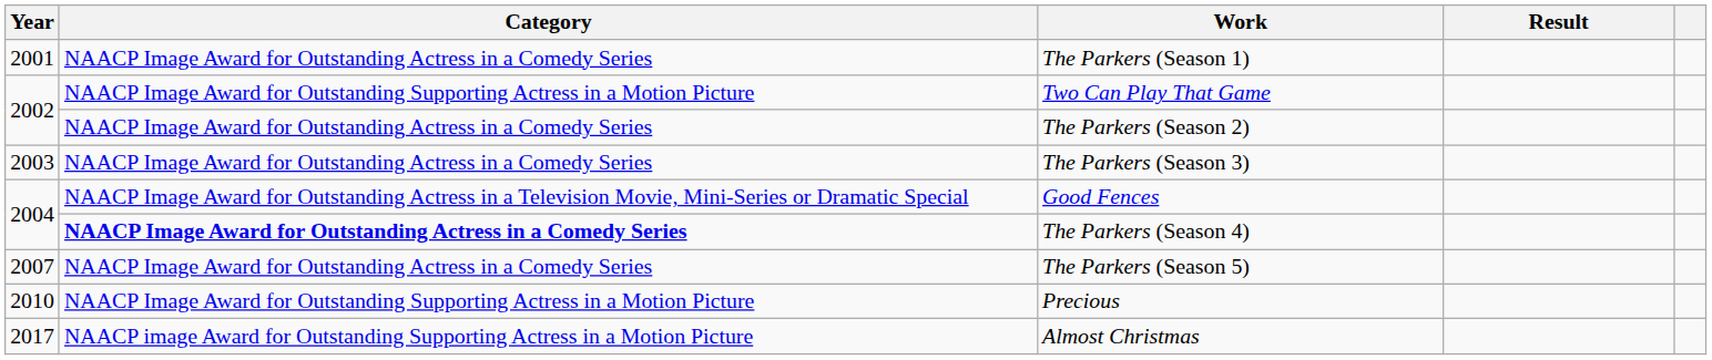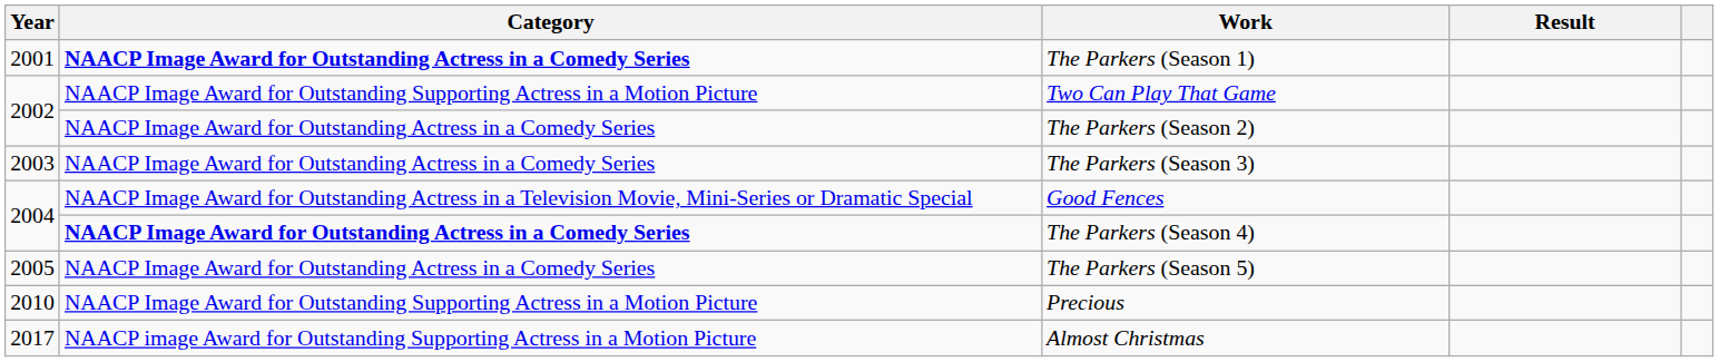The Parkers (Season 1) | Category: normal -> bold
The Parkers (Season 5) | Year: 2007 -> 2005
